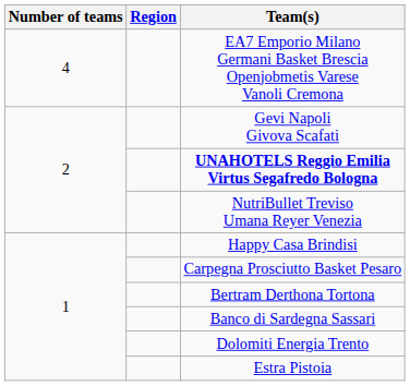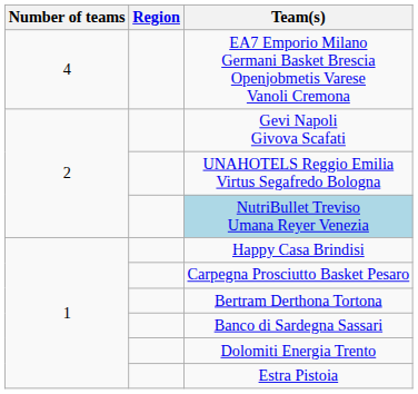UNAHOTELS Reggio Emilia Virtus Segafredo Bologna | Team(s): bold -> normal
NutriBullet Treviso Umana Reyer Venezia | Team(s): no background -> lightblue background
